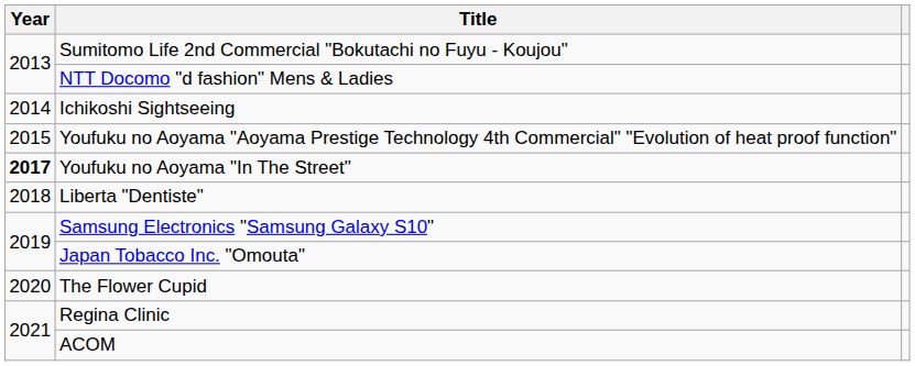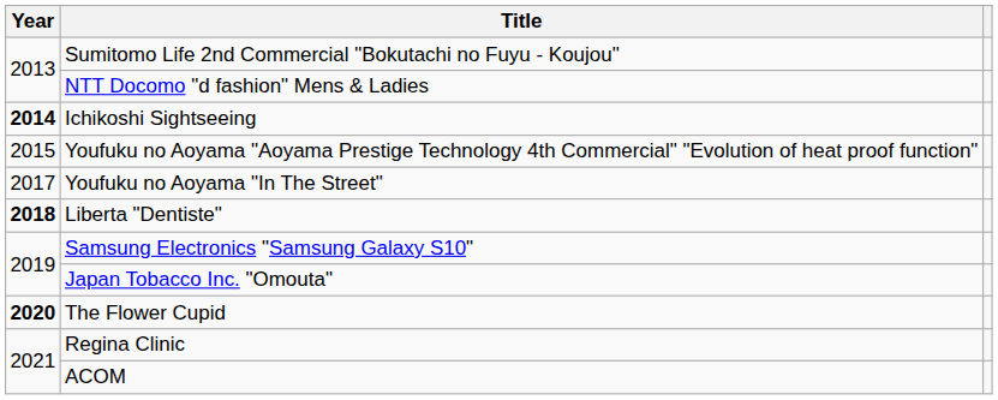Ichikoshi Sightseeing | Year: normal -> bold
Youfuku no Aoyama "In The Street" | Year: bold -> normal
Liberta "Dentiste" | Year: normal -> bold
The Flower Cupid | Year: normal -> bold
